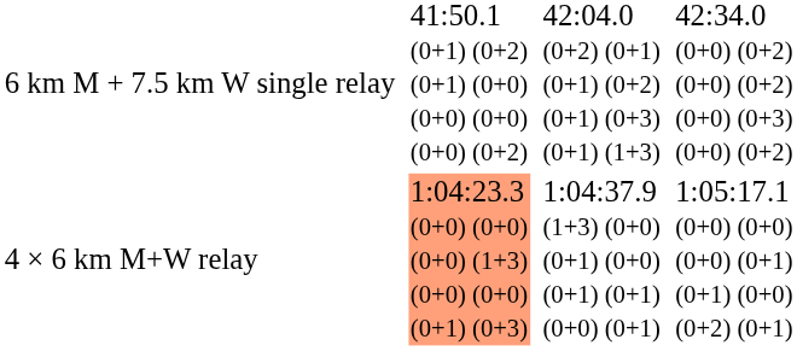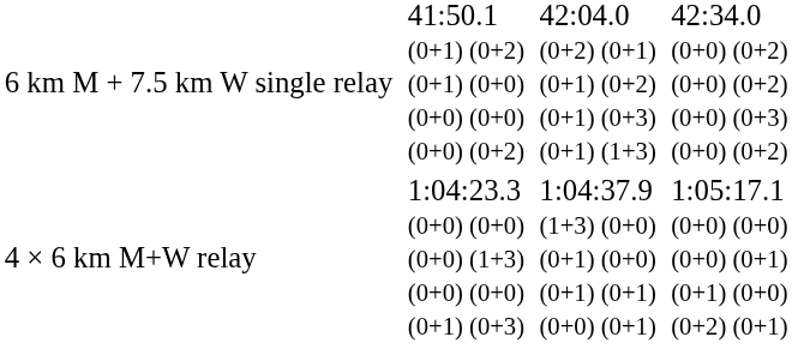4 × 6 km M+W relay | column 2: lightsalmon background -> no background
